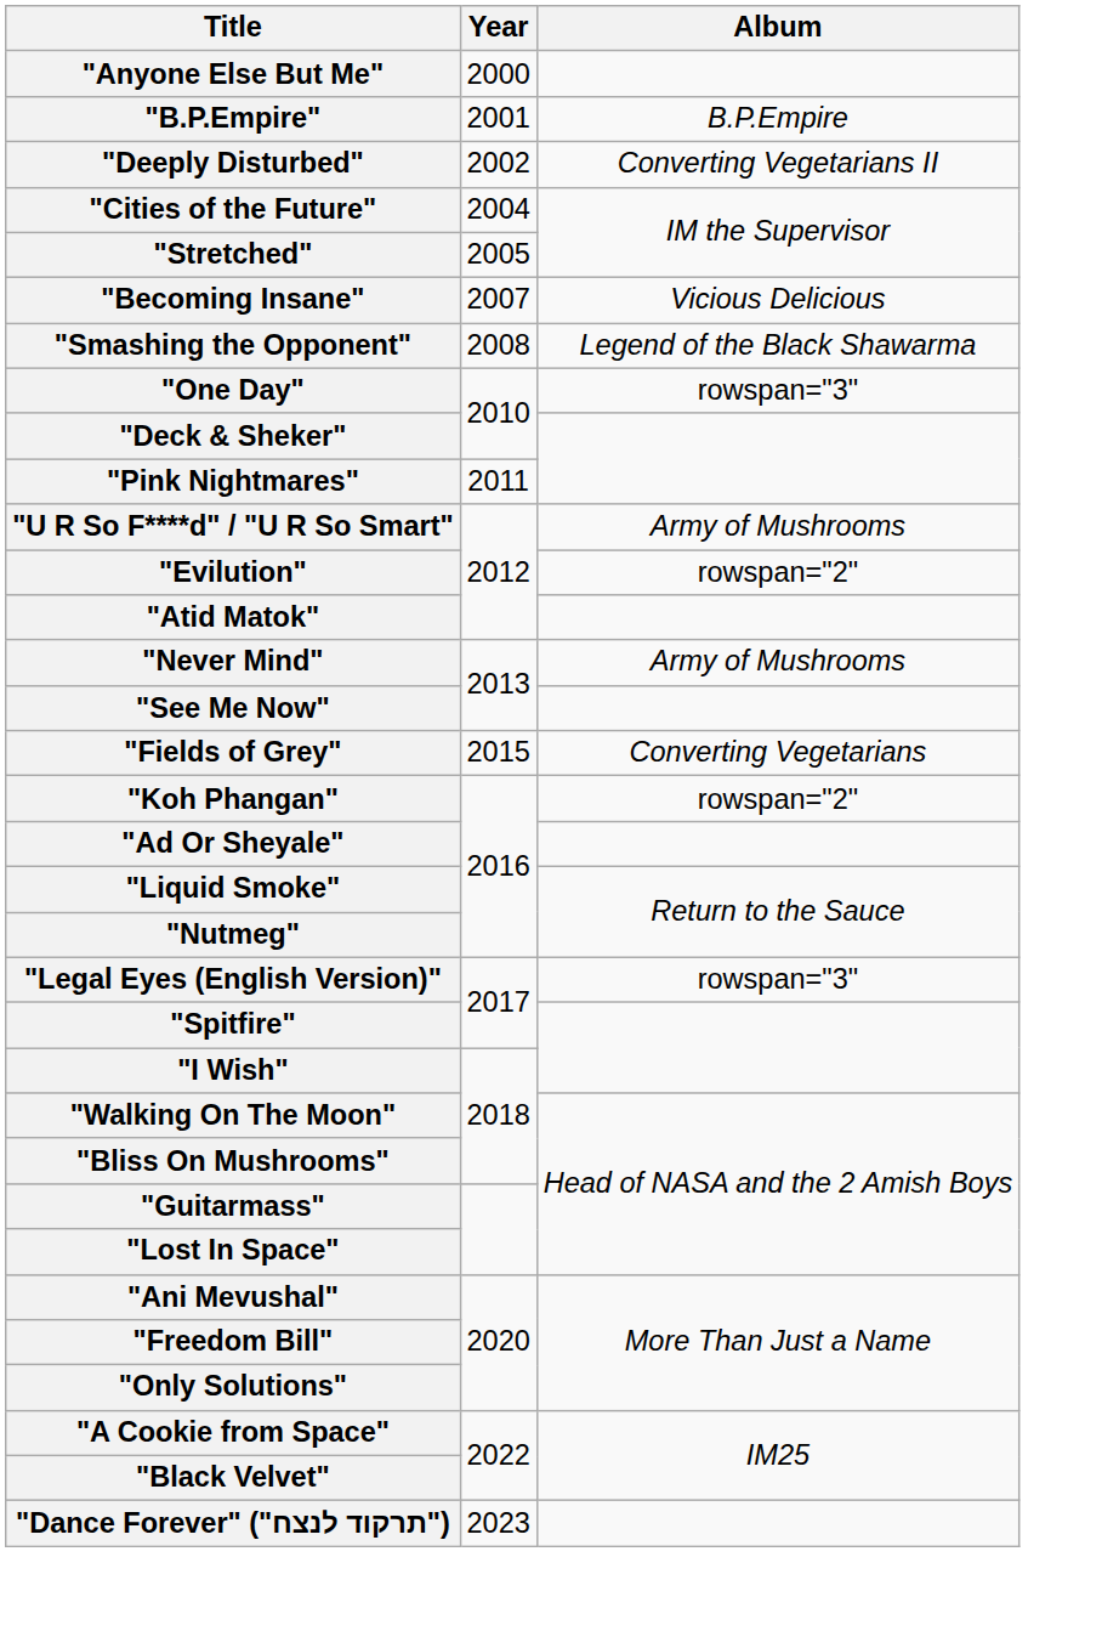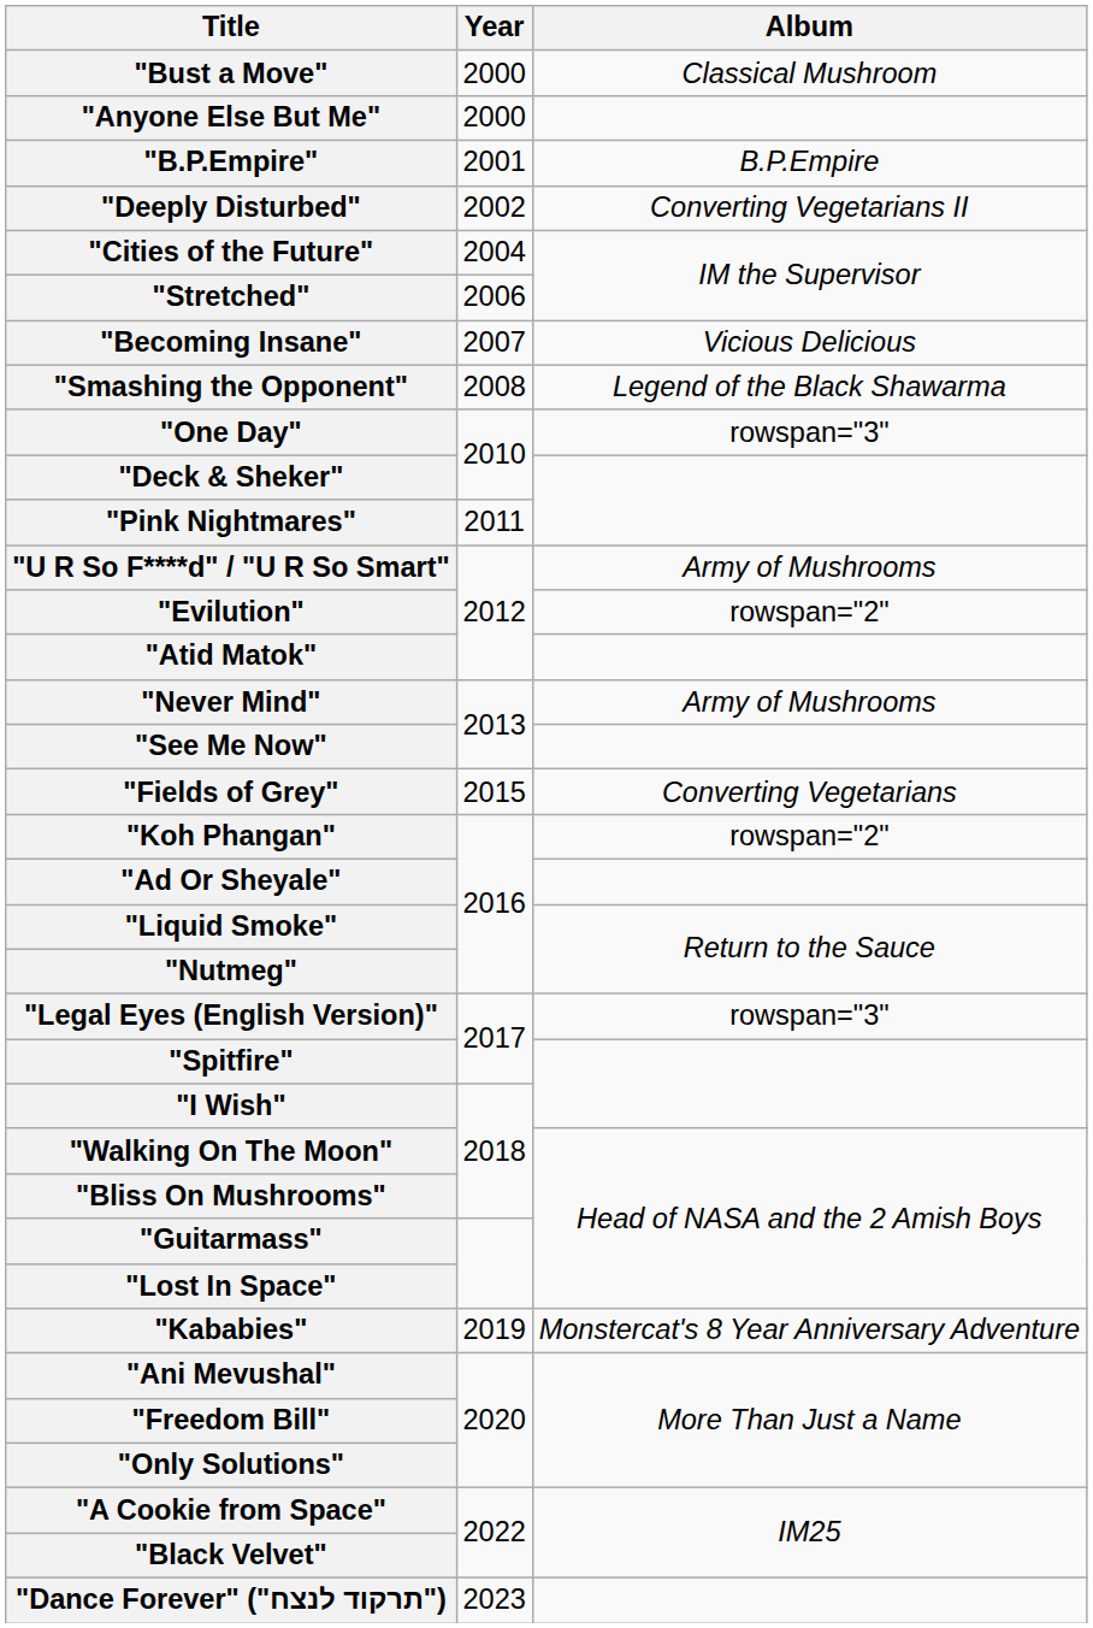+ row: "Bust a Move" | 2000 | Classical Mushroom
"Stretched" | Year: 2005 -> 2006
+ row: "Kababies" | 2019 | Monstercat's 8 Year Anniversary Adventure
